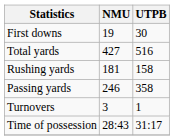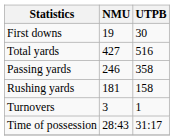rows swapped: Rushing yards <-> Passing yards
